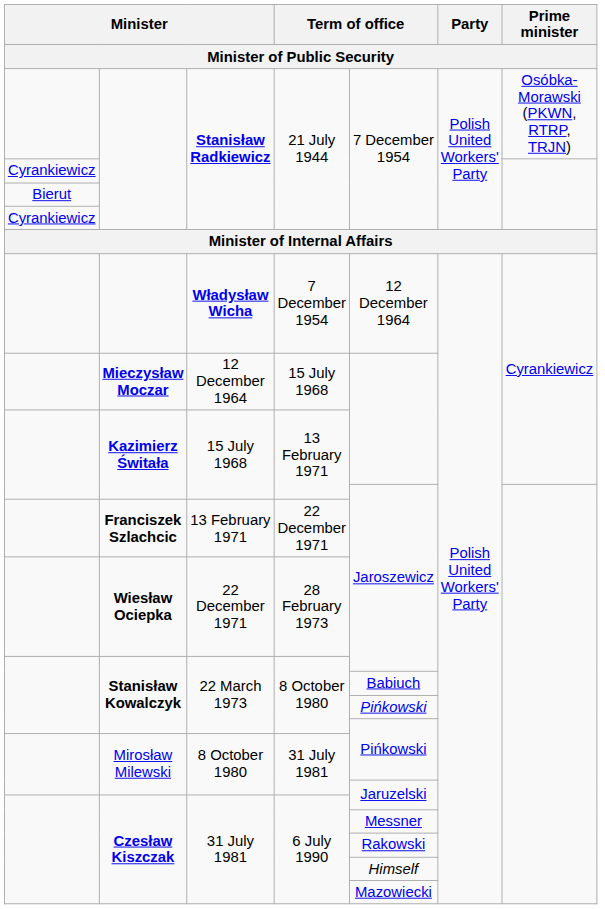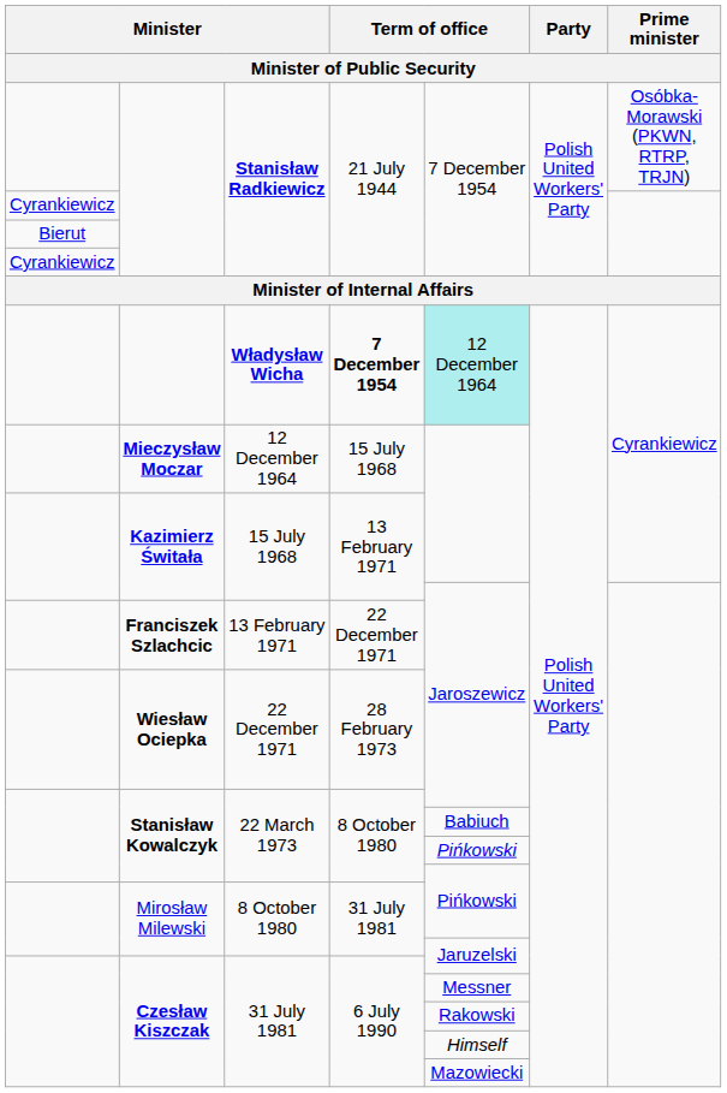Władysław Wicha | column 4: normal -> bold
Władysław Wicha | column 5: no background -> paleturquoise background
